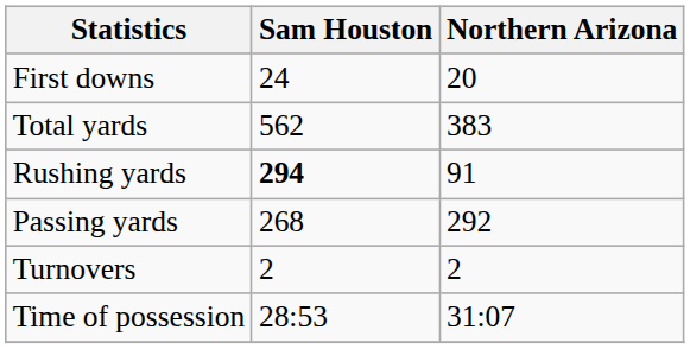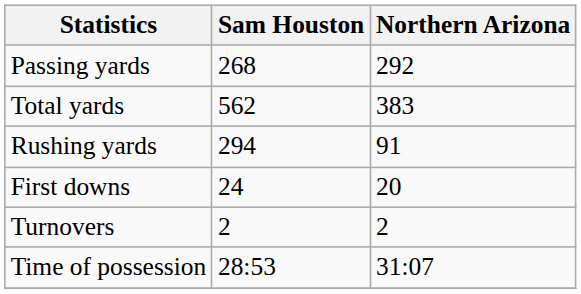rows swapped: First downs <-> Passing yards
Rushing yards | Sam Houston: bold -> normal
